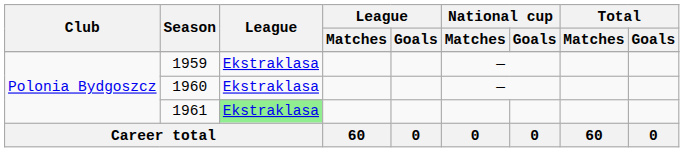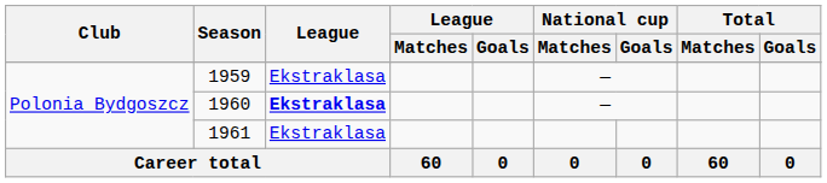1960 | League: normal -> bold
1961 | League: lightgreen background -> no background
